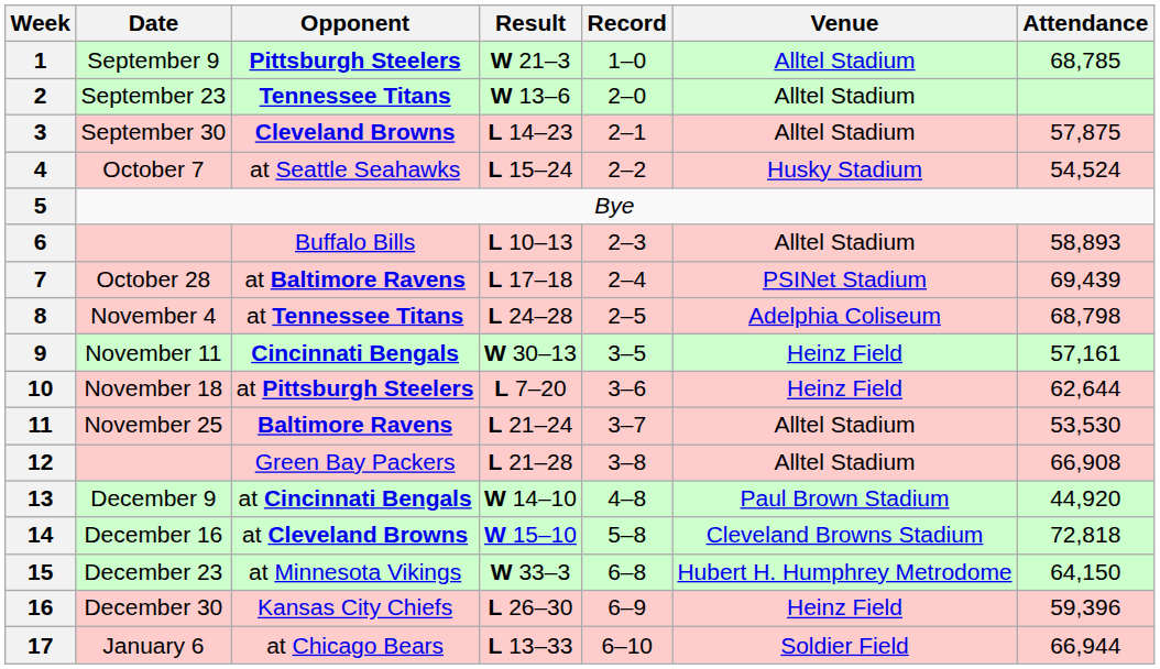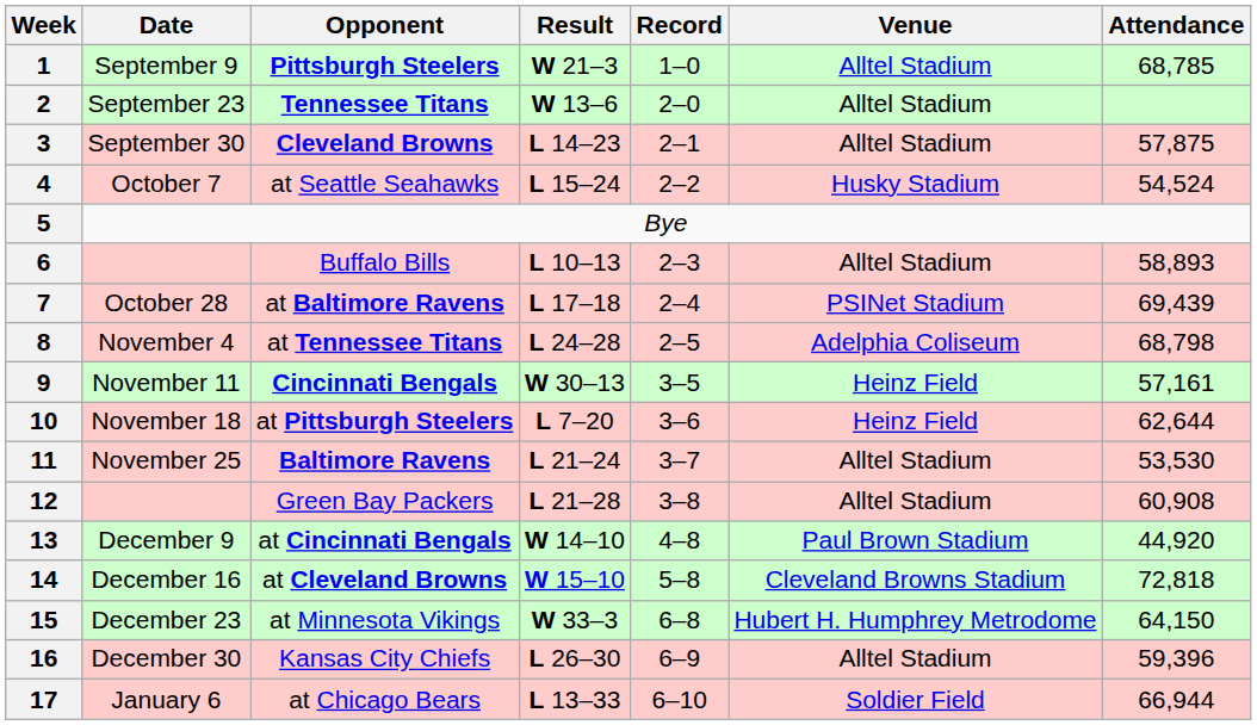12 | Attendance: 66,908 -> 60,908
16 | Venue: Heinz Field -> Alltel Stadium
